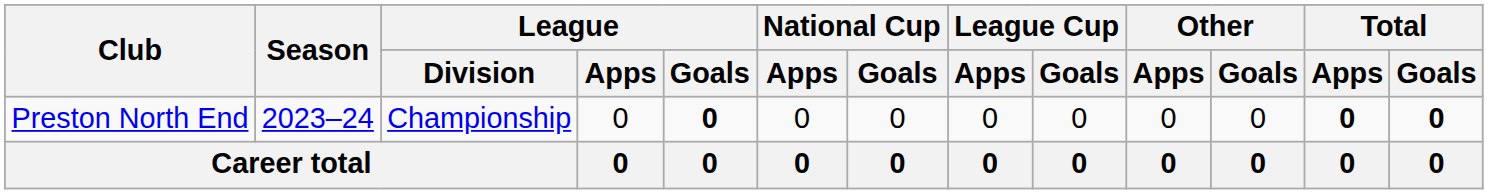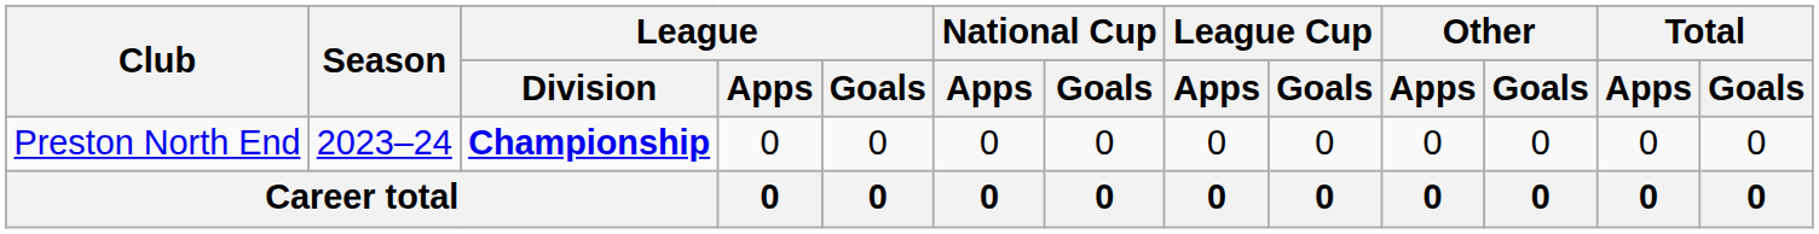Preston North End | League / Division: normal -> bold
Preston North End | League / Goals: bold -> normal
Preston North End | Total / Apps: bold -> normal
Preston North End | Total / Goals: bold -> normal
